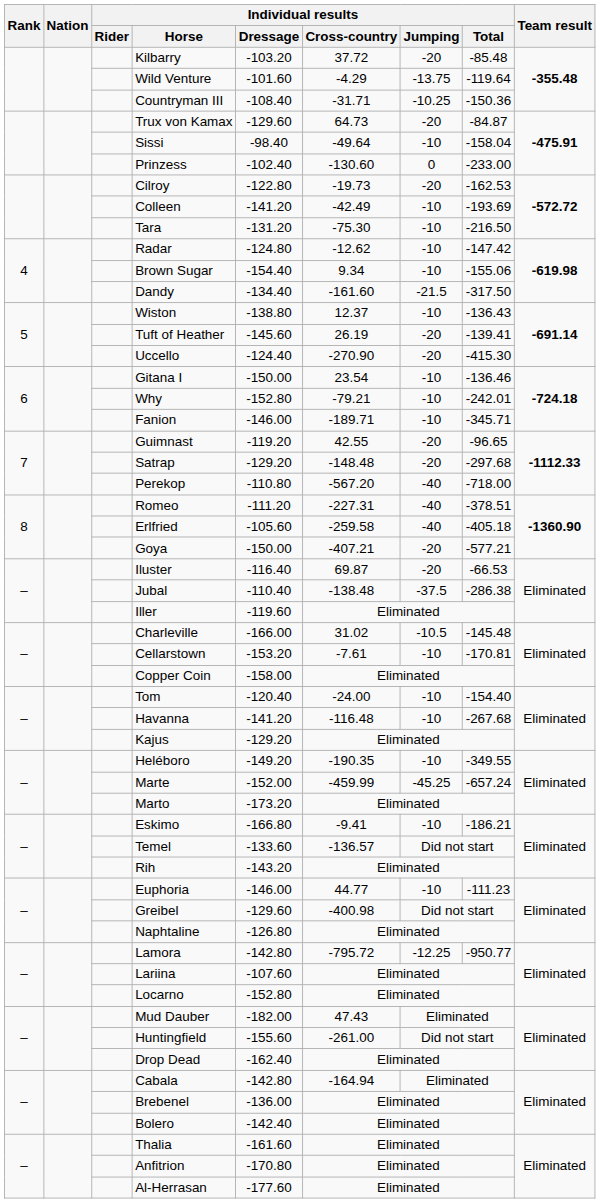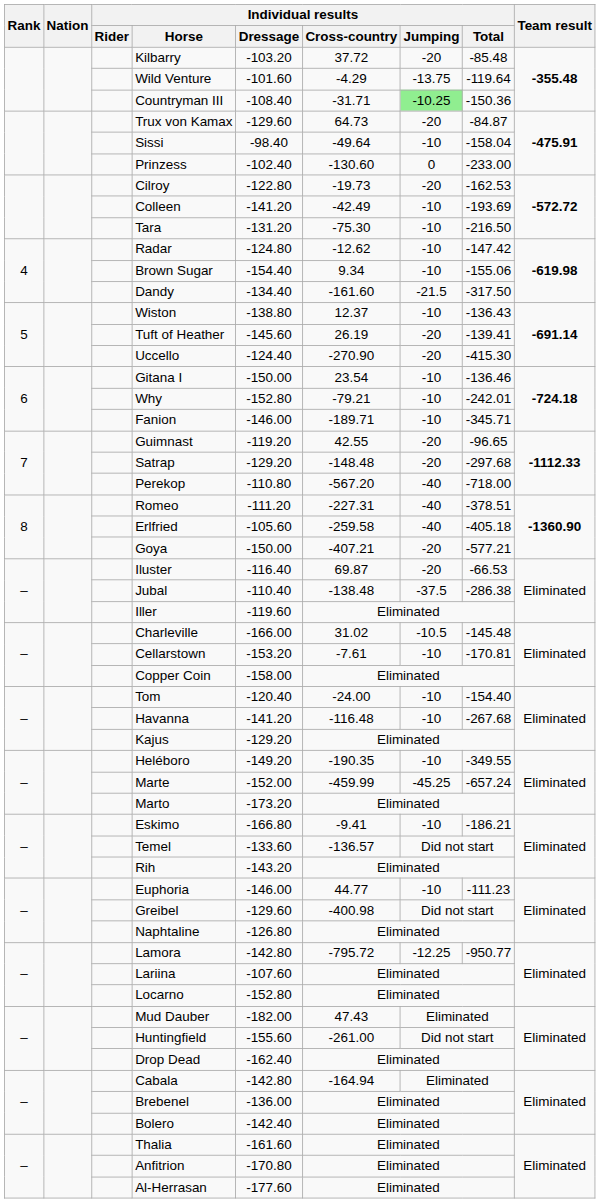Countryman III | Individual results / Jumping: no background -> lightgreen background
